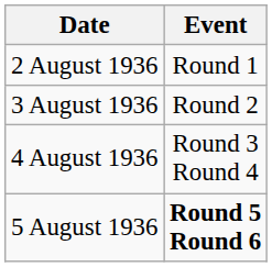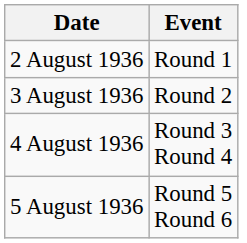5 August 1936 | Event: bold -> normal
